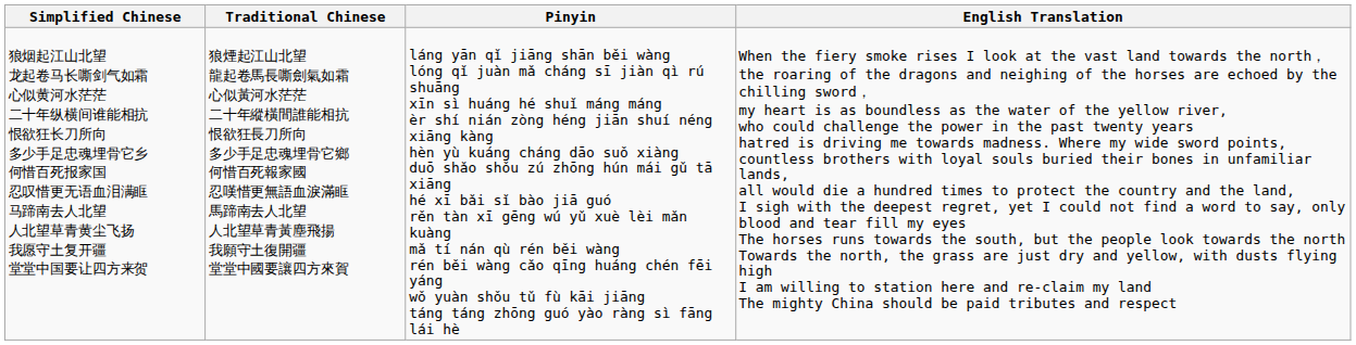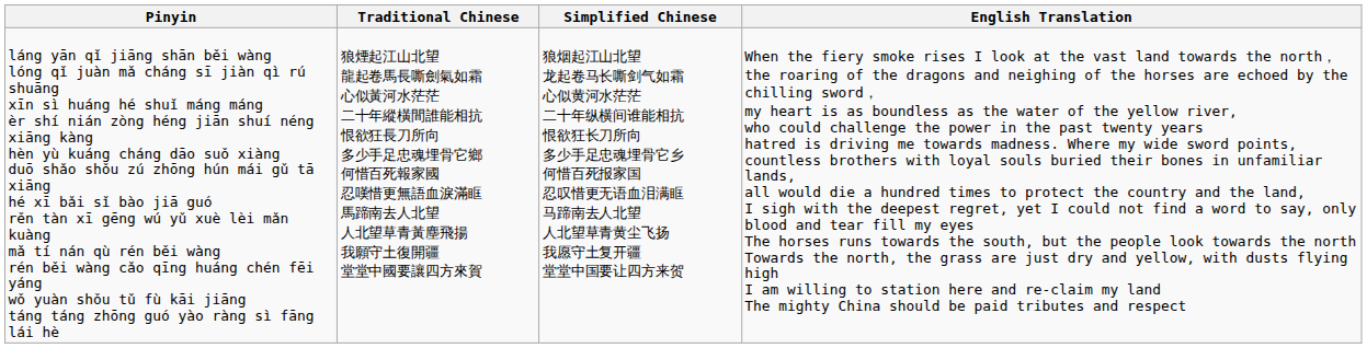columns swapped: Simplified Chinese <-> Pinyin
